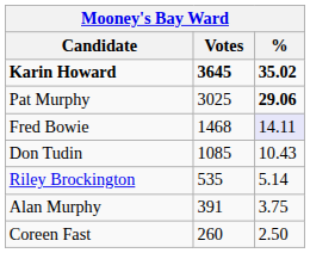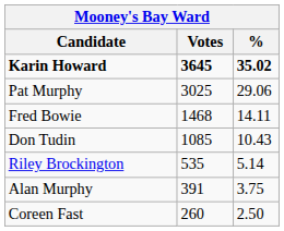Pat Murphy | %: bold -> normal
Fred Bowie | %: lavender background -> no background
